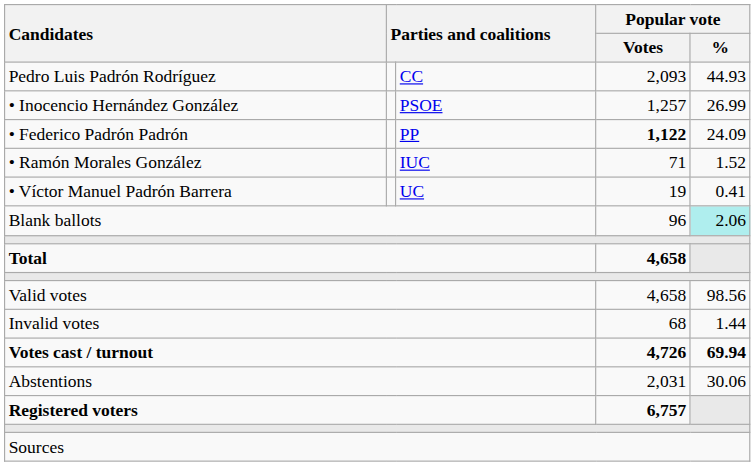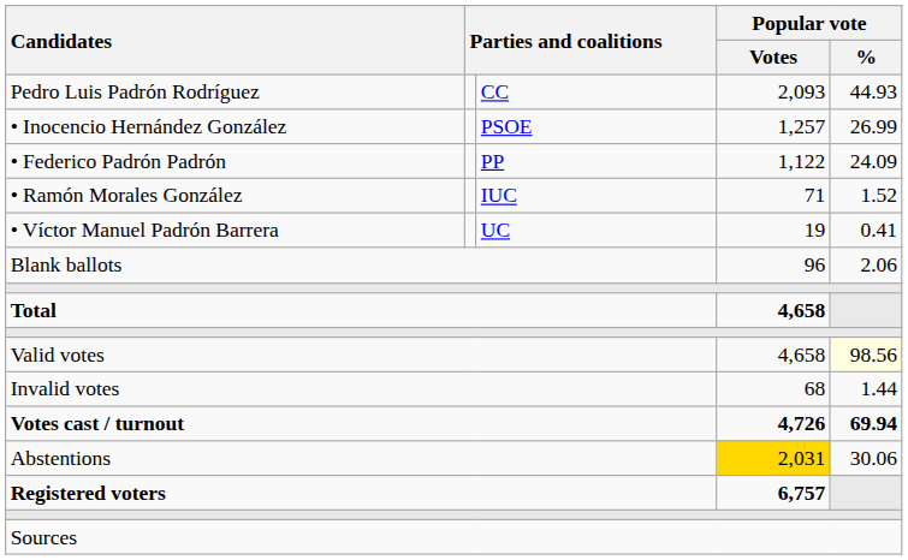• Federico Padrón Padrón | Popular vote / Votes: bold -> normal
Blank ballots | Popular vote / %: paleturquoise background -> no background
Valid votes | Popular vote / %: no background -> lightyellow background
Abstentions | Popular vote / Votes: no background -> gold background
